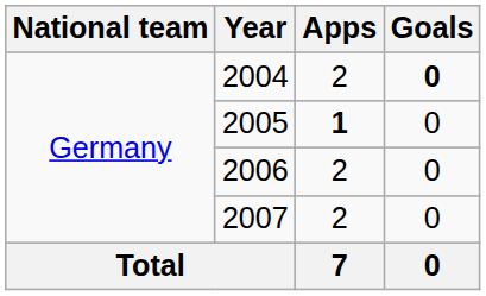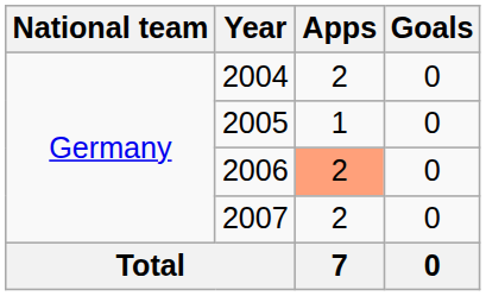2004 | Goals: bold -> normal
2005 | Apps: bold -> normal
2006 | Apps: no background -> lightsalmon background
